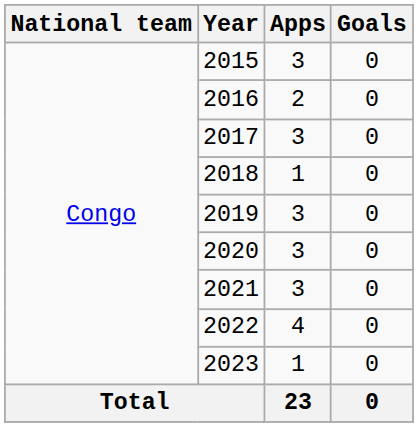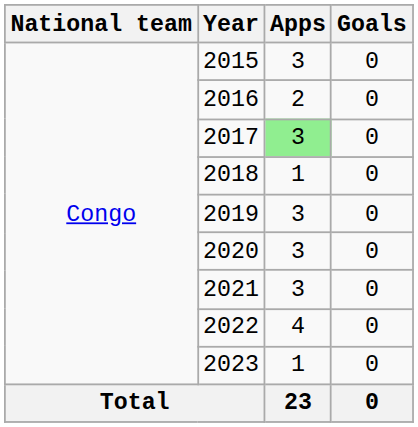2017 | Apps: no background -> lightgreen background
